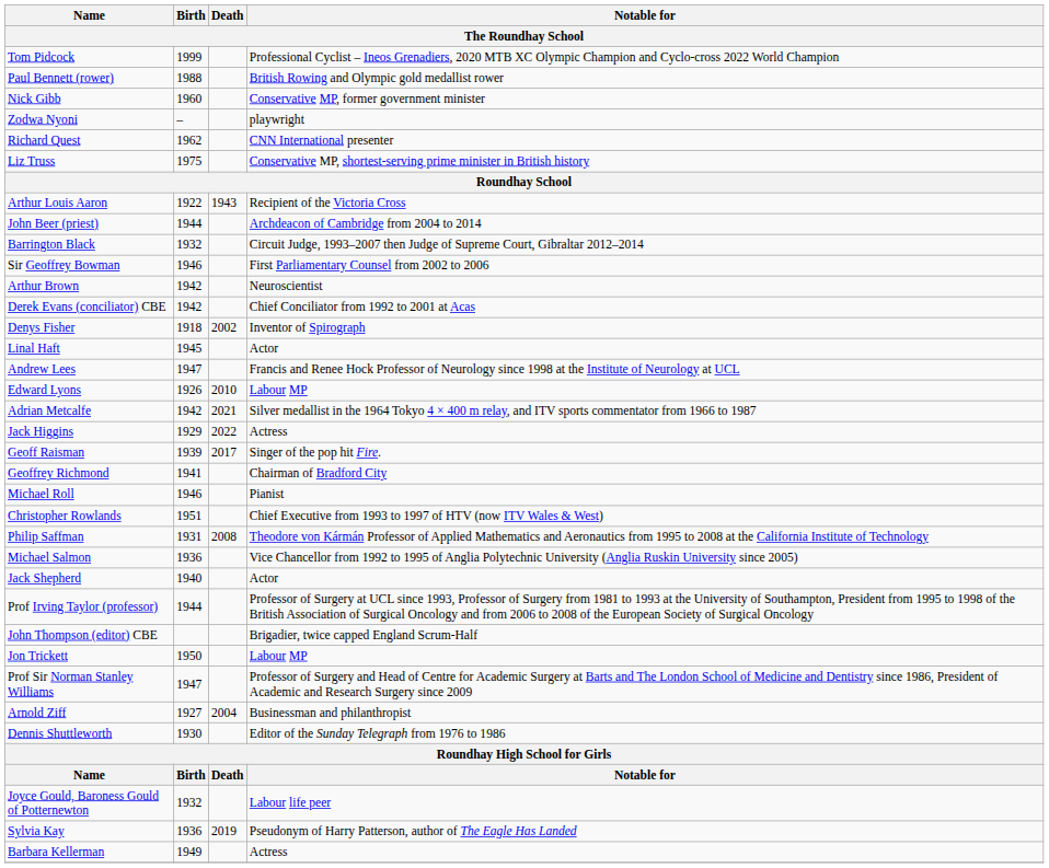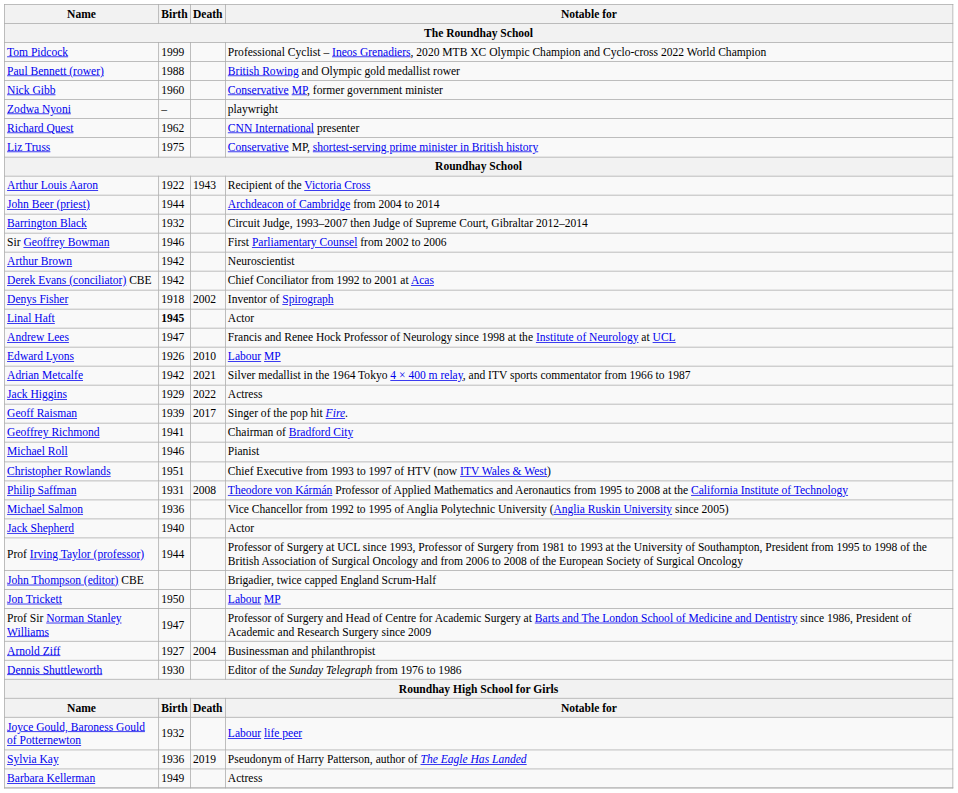Linal Haft | Birth: normal -> bold
